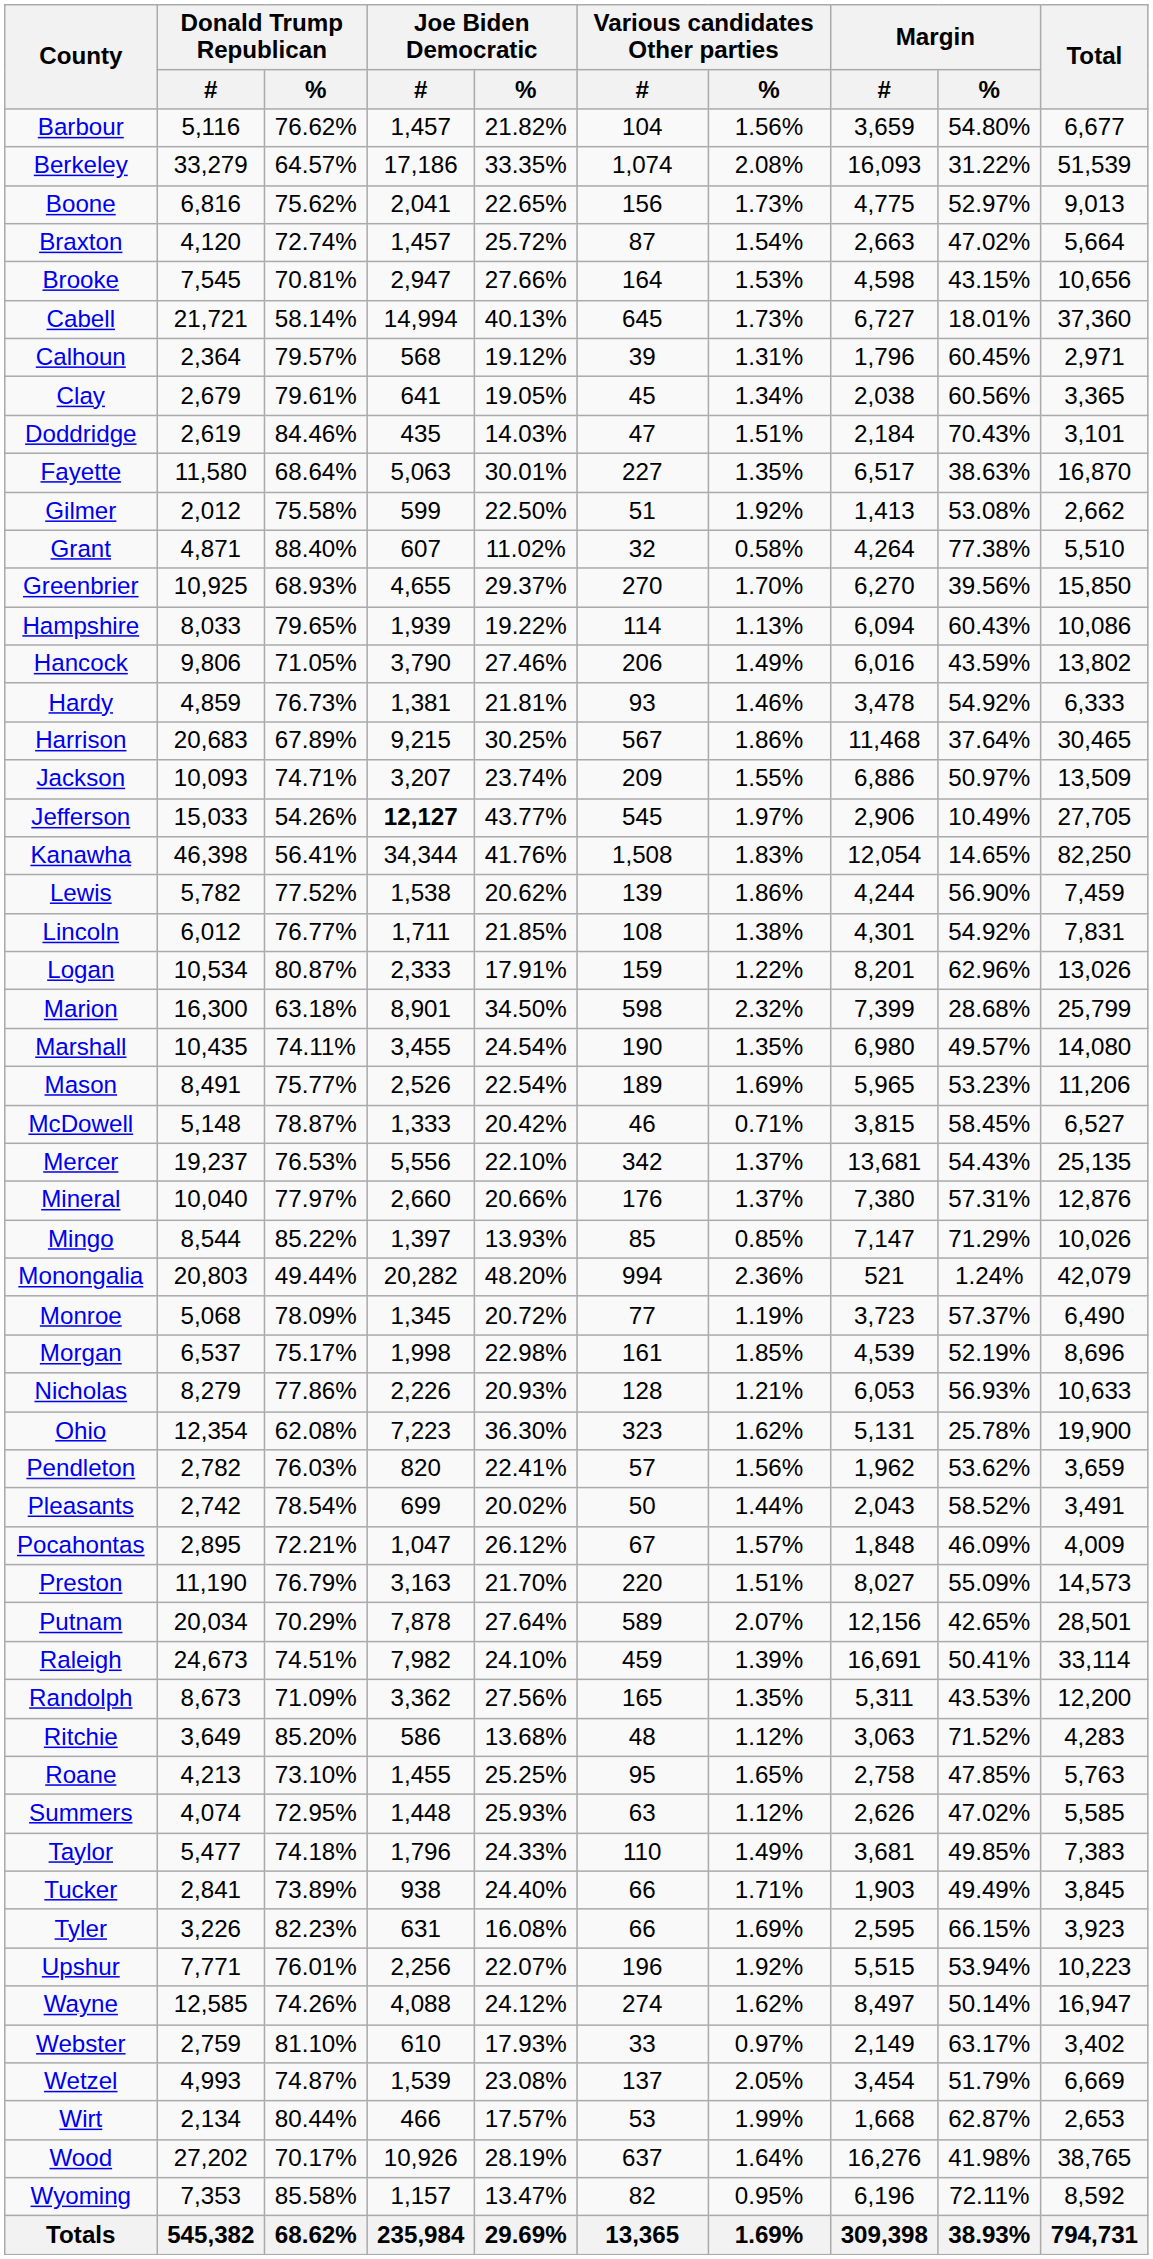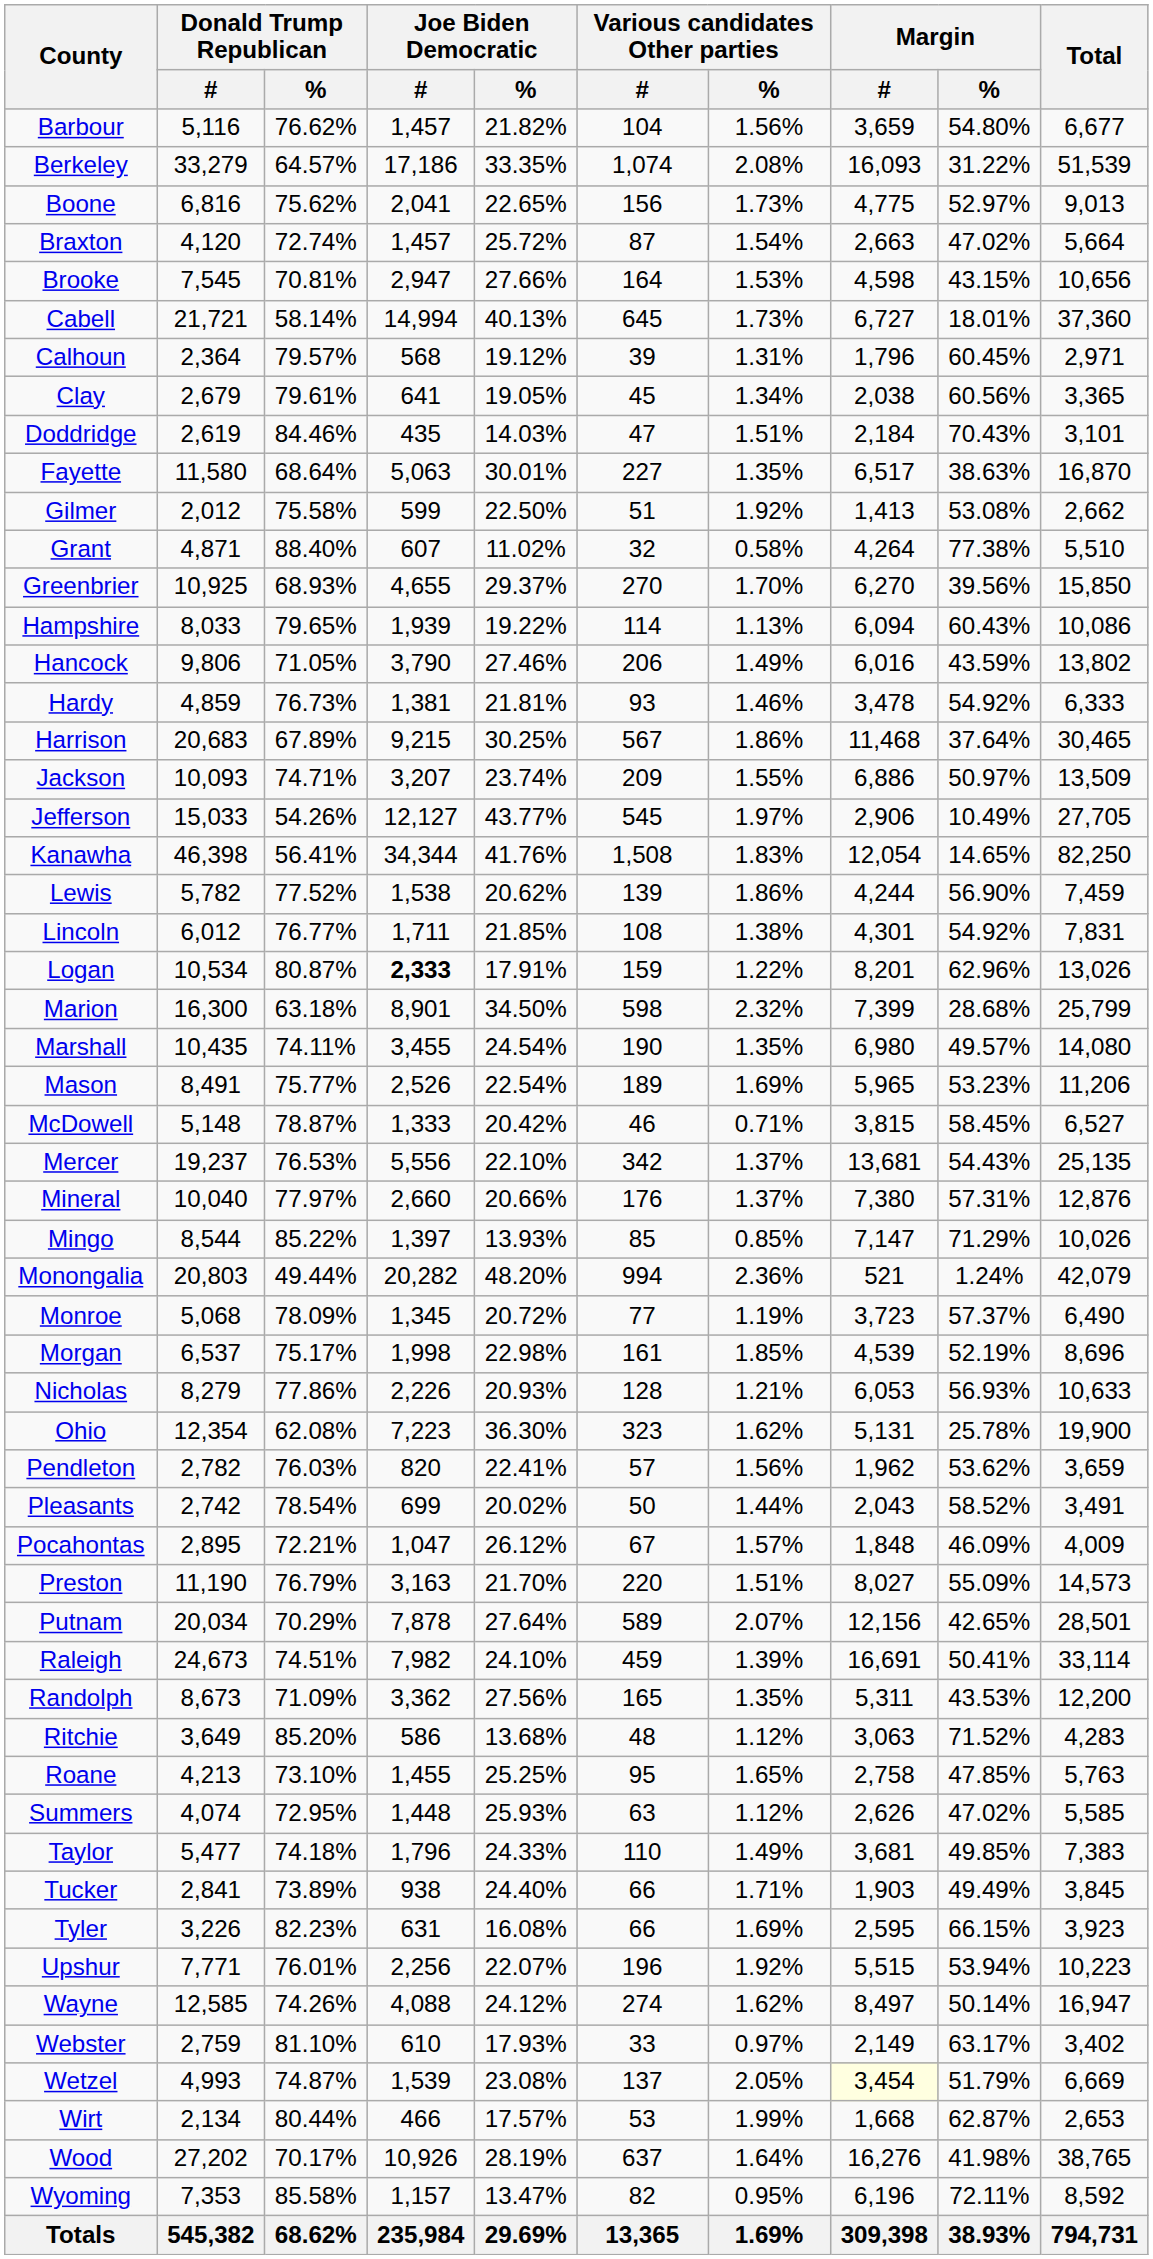Jefferson | Joe Biden Democratic / #: bold -> normal
Logan | Joe Biden Democratic / #: normal -> bold
Wetzel | Margin / #: no background -> lightyellow background
